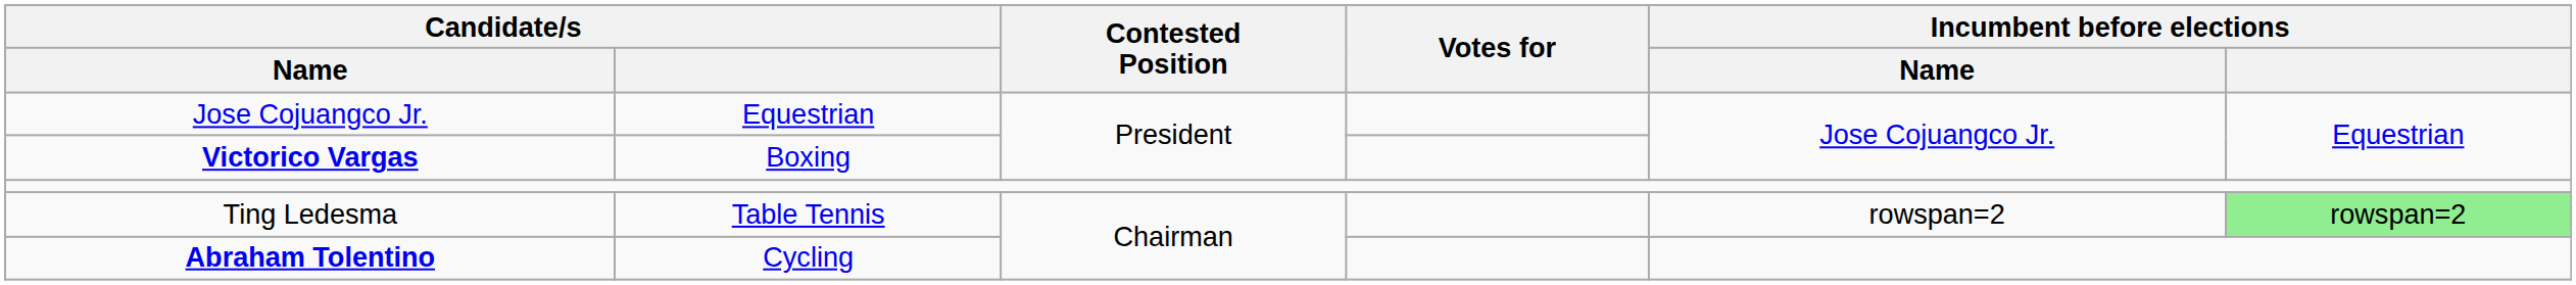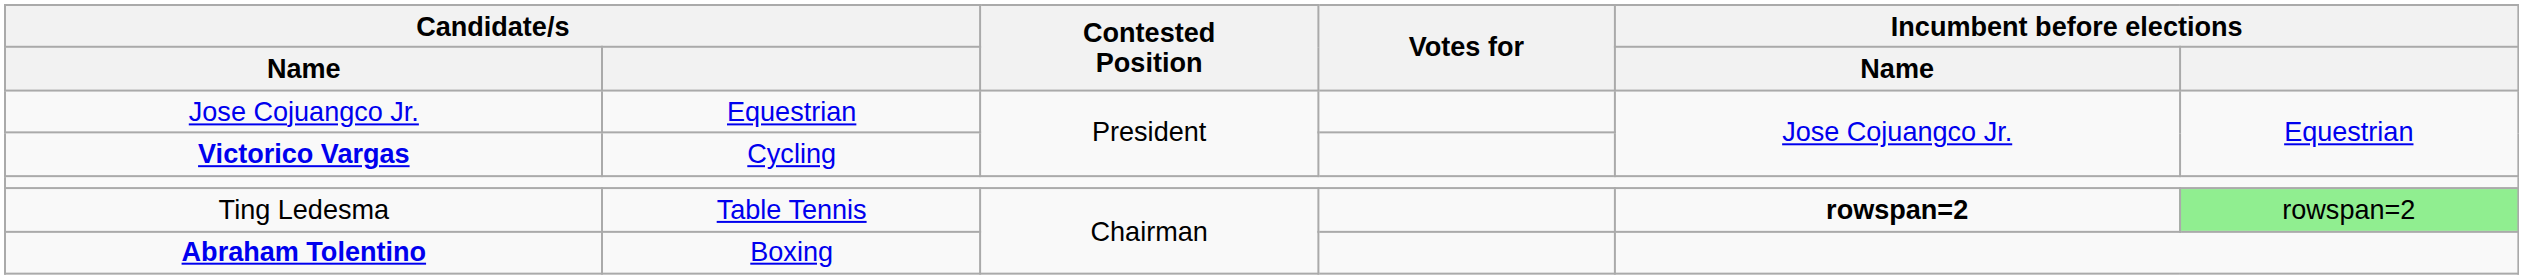Victorico Vargas | Candidate/s: Boxing -> Cycling
Ting Ledesma | Incumbent before elections / Name: normal -> bold
Abraham Tolentino | Candidate/s: Cycling -> Boxing
